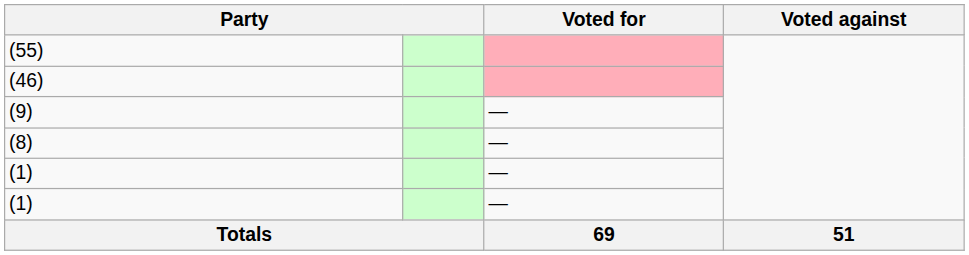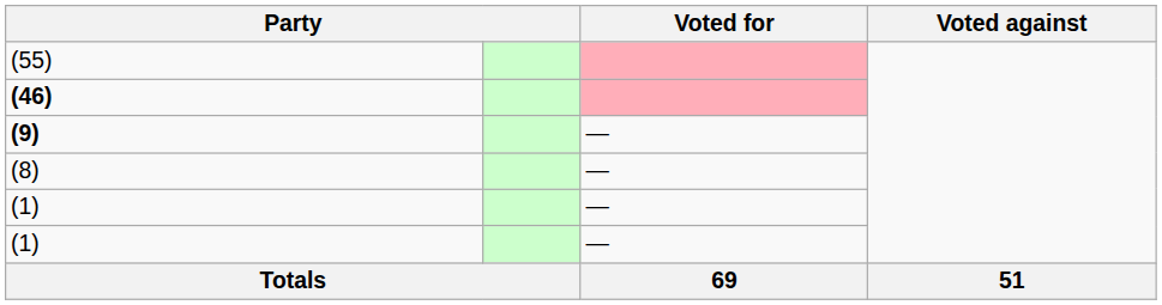(46) | column 1: normal -> bold
(9) | column 1: normal -> bold
